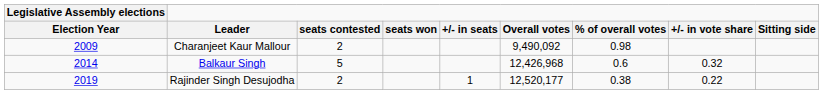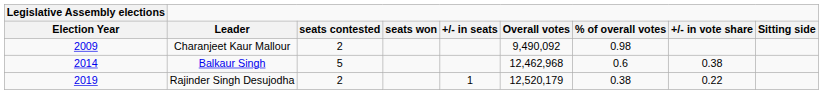Balkaur Singh | Overall votes: 12,426,968 -> 12,462,968
Balkaur Singh | +/- in vote share: 0.32 -> 0.38
Rajinder Singh Desujodha | Overall votes: 12,520,177 -> 12,520,179
